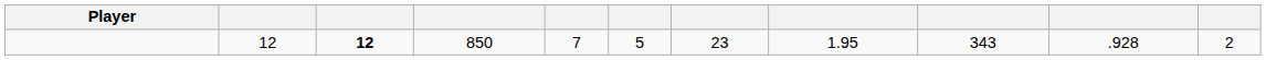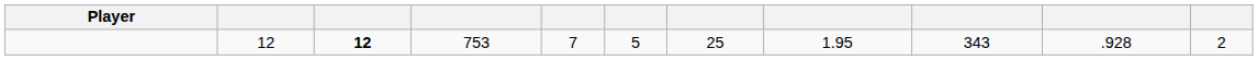row 2 | column 4: 850 -> 753
row 2 | column 7: 23 -> 25
